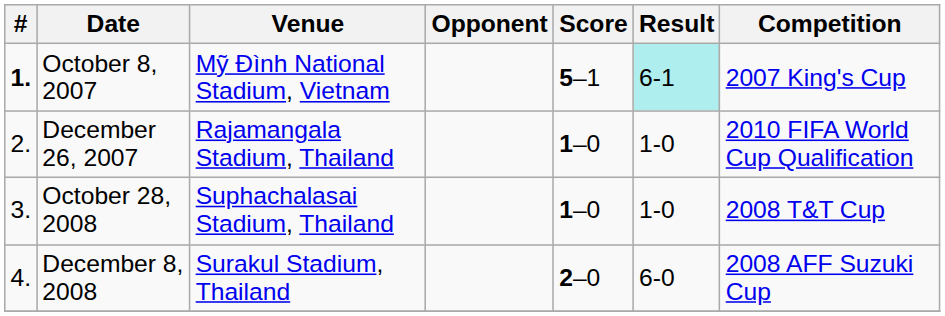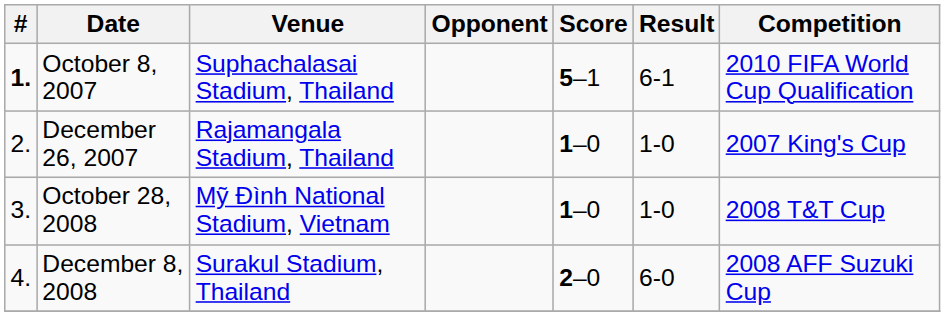October 8, 2007 | Venue: Mỹ Đình National Stadium, Vietnam -> Suphachalasai Stadium, Thailand
October 8, 2007 | Result: paleturquoise background -> no background
October 8, 2007 | Competition: 2007 King's Cup -> 2010 FIFA World Cup Qualification
December 26, 2007 | Competition: 2010 FIFA World Cup Qualification -> 2007 King's Cup
October 28, 2008 | Venue: Suphachalasai Stadium, Thailand -> Mỹ Đình National Stadium, Vietnam
